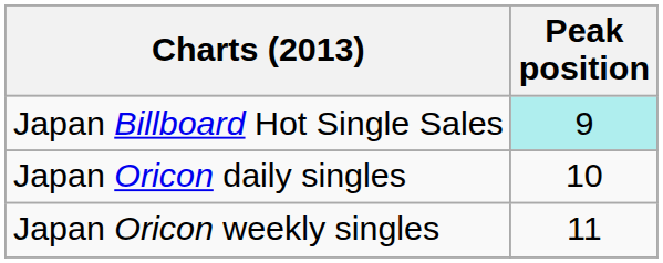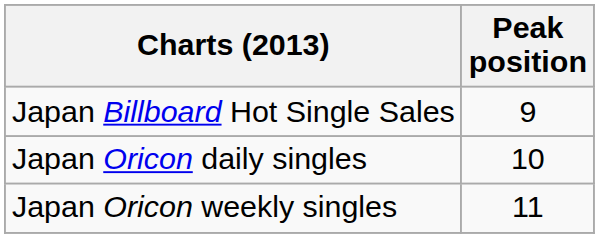Japan Billboard Hot Single Sales | Peak position: paleturquoise background -> no background
